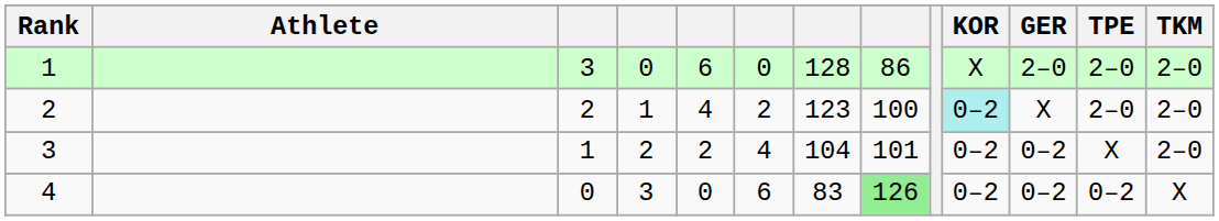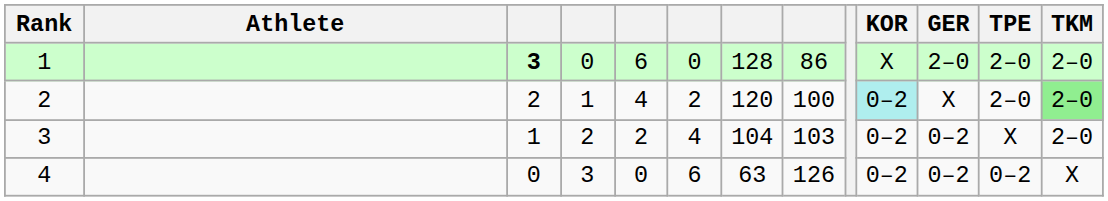row 2 | column 3: normal -> bold
row 3 | column 7: 123 -> 120
row 3 | TKM: no background -> lightgreen background
row 4 | column 8: 101 -> 103
row 5 | column 7: 83 -> 63
row 5 | column 8: lightgreen background -> no background
